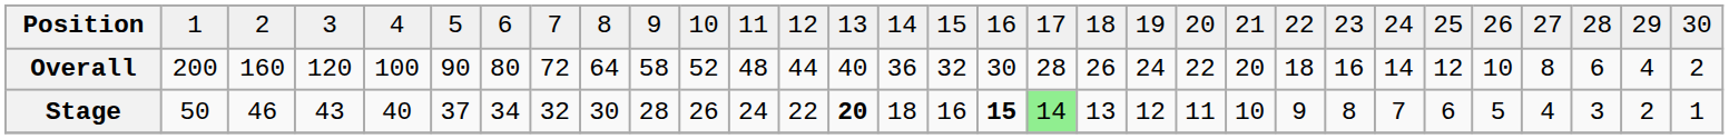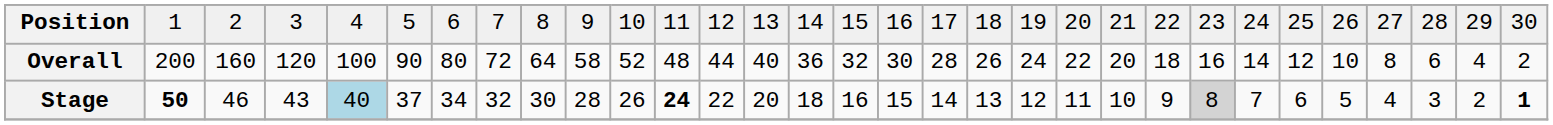Stage | column 2: normal -> bold
Stage | column 5: no background -> lightblue background
Stage | column 12: normal -> bold
Stage | column 14: bold -> normal
Stage | column 17: bold -> normal
Stage | column 18: lightgreen background -> no background
Stage | column 24: no background -> lightgrey background
Stage | column 31: normal -> bold
